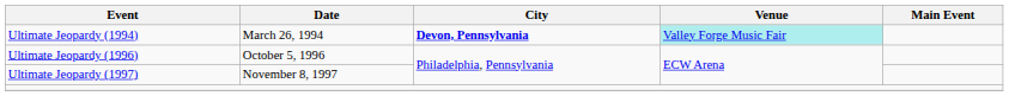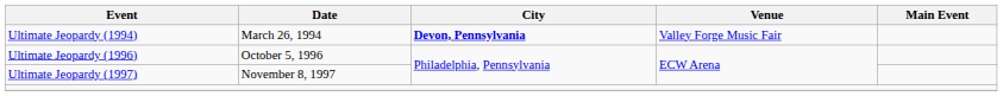Ultimate Jeopardy (1994) | Venue: paleturquoise background -> no background
